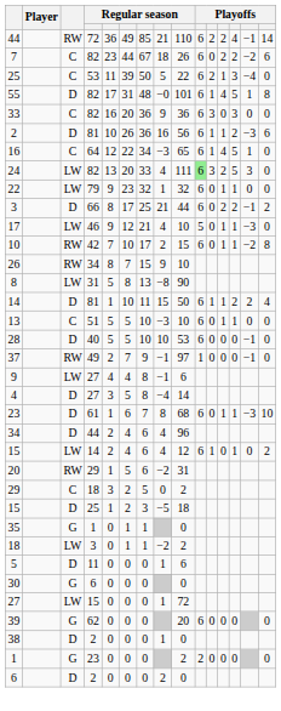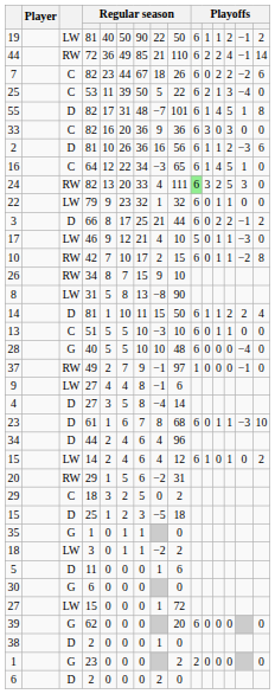+ row: 19 | LW | 81 | 40 | 50 | 90 | 22 | 50 | 6 | 1 | 1 | 2 | −1 | 2
55 | column 8: −0 -> −7
24 | column 3: LW -> RW
28 | column 3: D -> G
28 | column 9: 53 -> 48
28 | column 14: −1 -> −4
